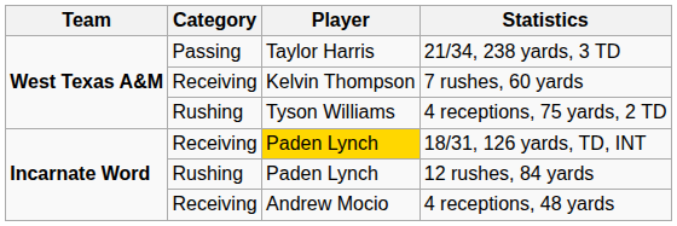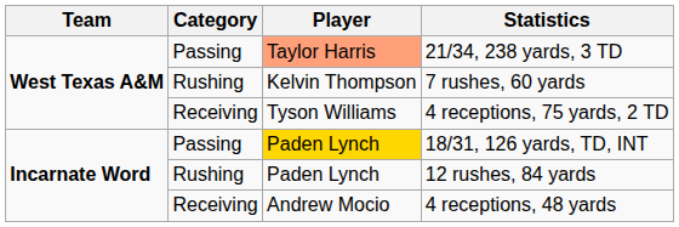21/34, 238 yards, 3 TD | Player: no background -> lightsalmon background
7 rushes, 60 yards | Category: Receiving -> Rushing
4 receptions, 75 yards, 2 TD | Category: Rushing -> Receiving
18/31, 126 yards, TD, INT | Category: Receiving -> Passing
